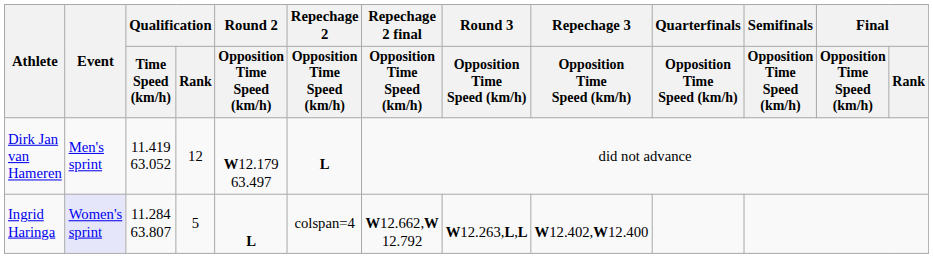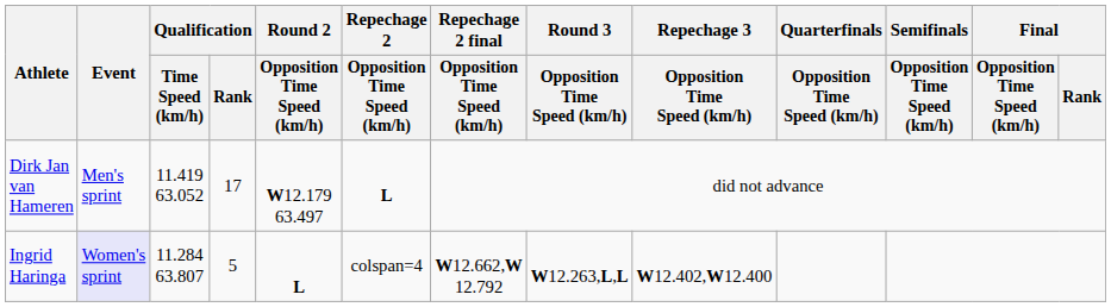Dirk Jan van Hameren | Qualification / Rank: 12 -> 17
